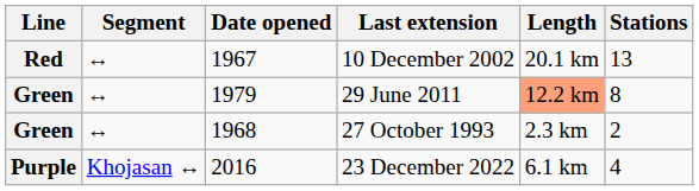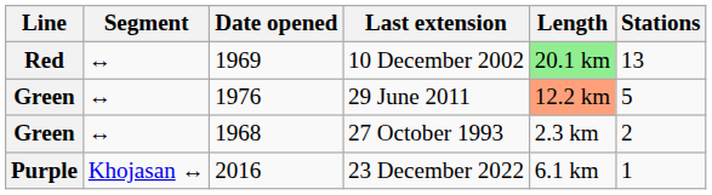10 December 2002 | Date opened: 1967 -> 1969
10 December 2002 | Length: no background -> lightgreen background
29 June 2011 | Date opened: 1979 -> 1976
29 June 2011 | Stations: 8 -> 5
23 December 2022 | Stations: 4 -> 1
